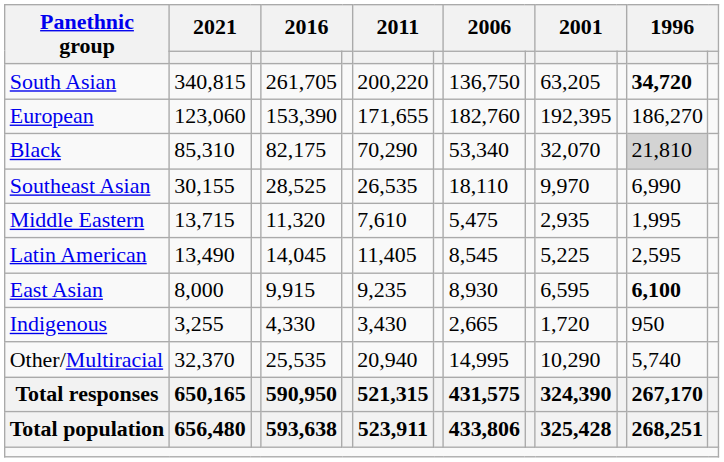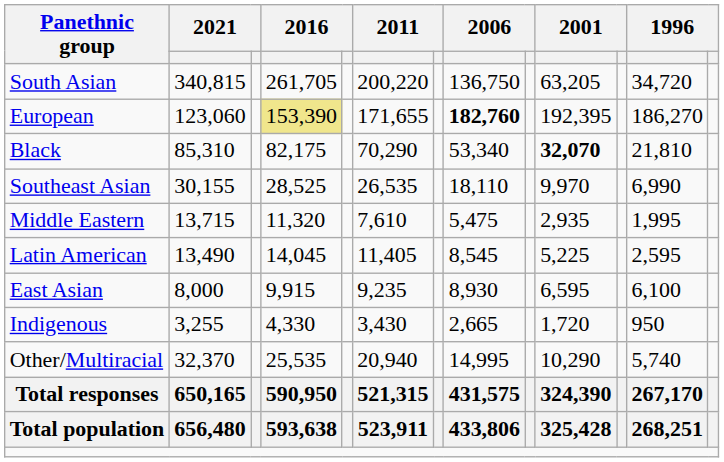South Asian | column 12: bold -> normal
European | column 4: no background -> khaki background
European | column 8: normal -> bold
Black | column 10: normal -> bold
Black | column 12: lightgrey background -> no background
East Asian | column 12: bold -> normal
